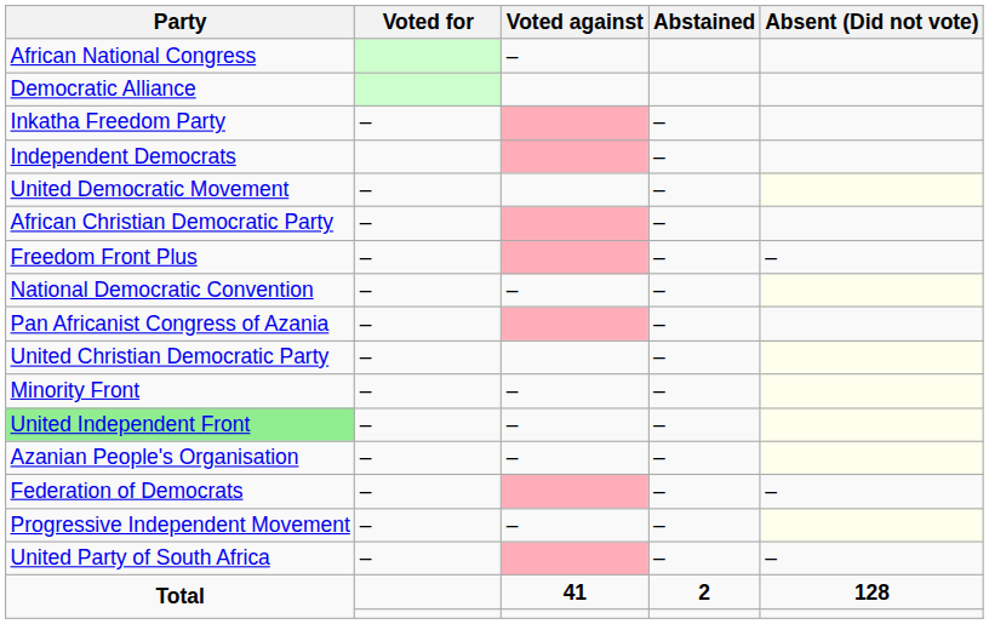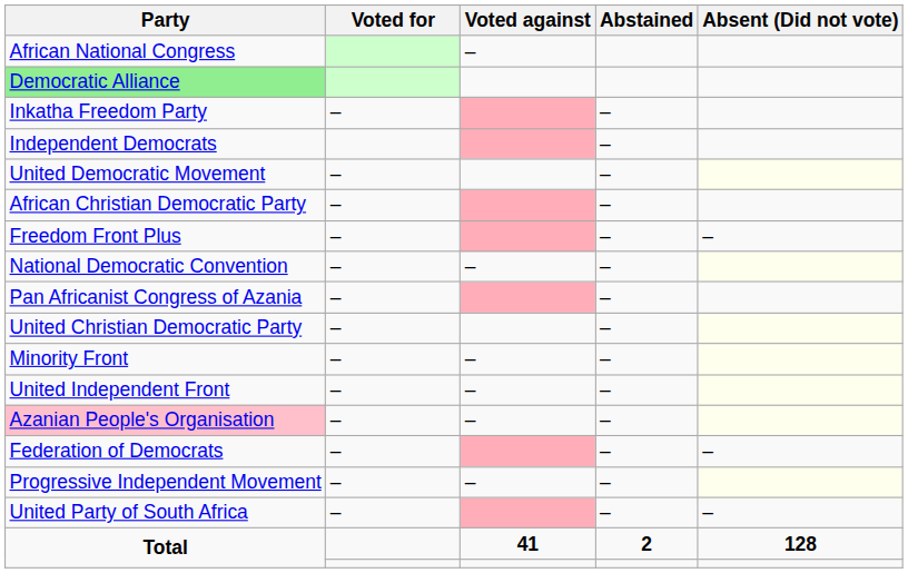Democratic Alliance | Party: no background -> lightgreen background
United Independent Front | Party: lightgreen background -> no background
Azanian People's Organisation | Party: no background -> pink background
